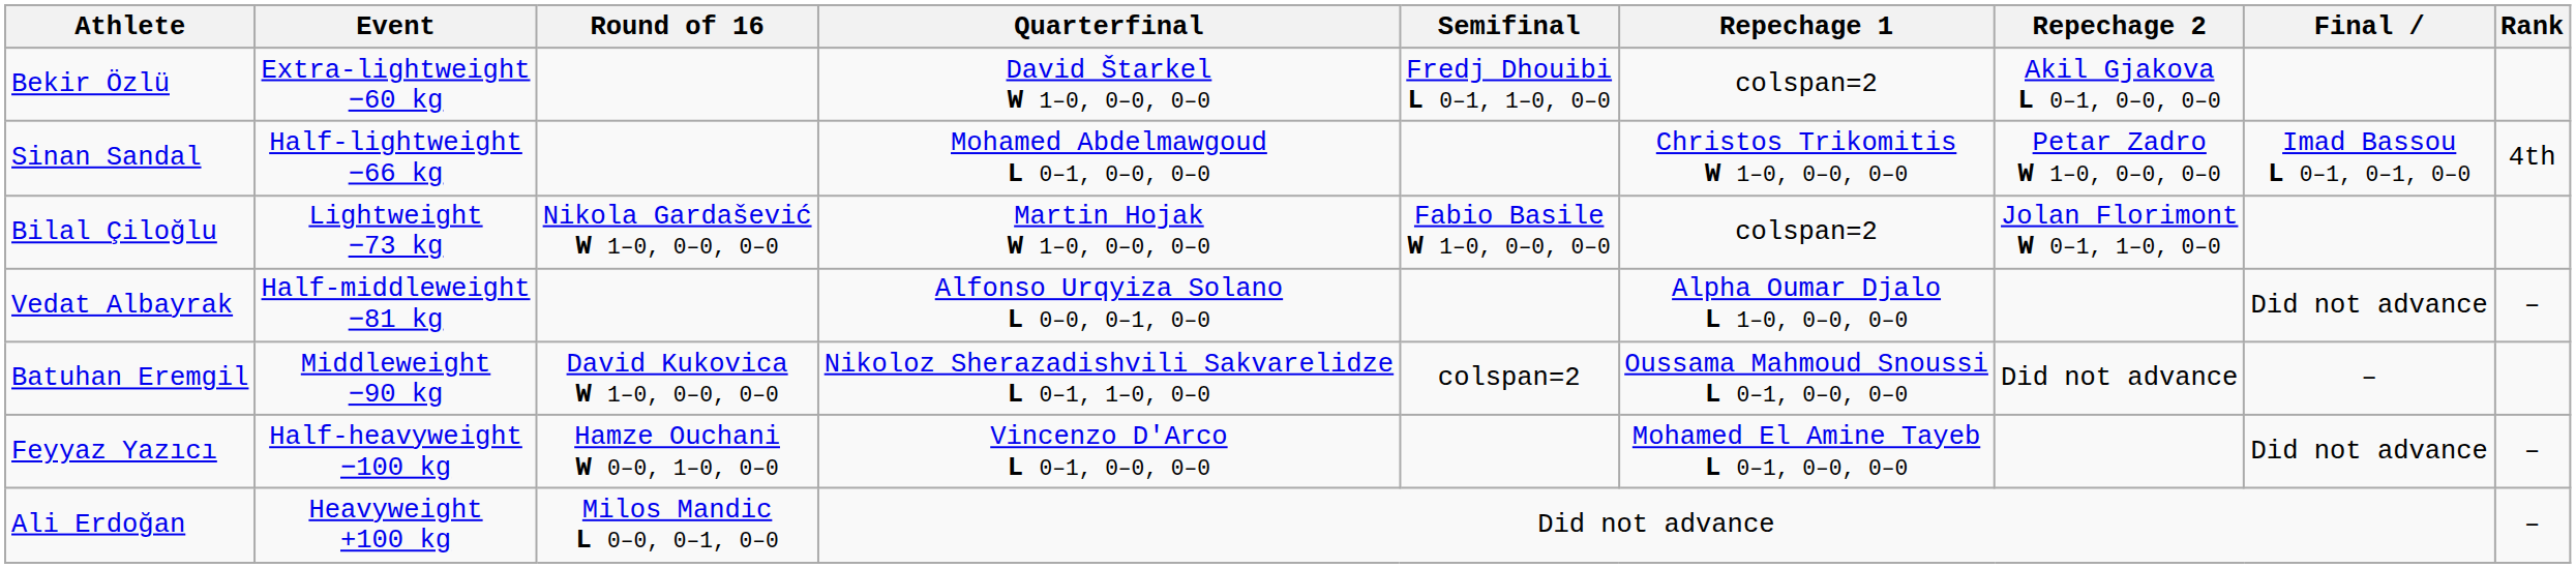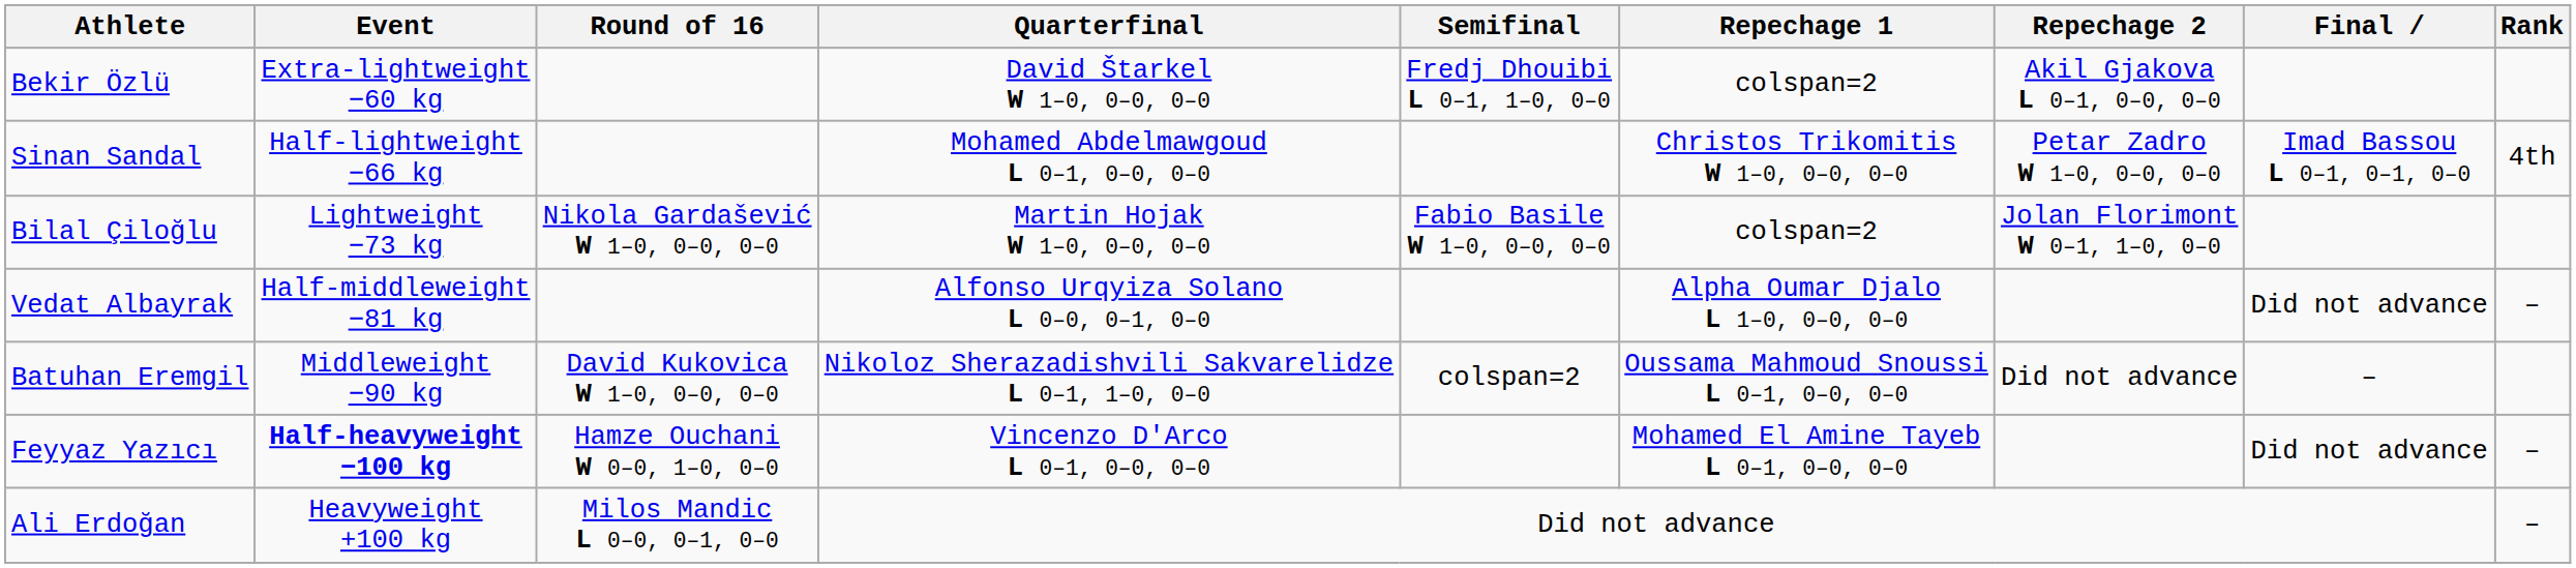Feyyaz Yazıcı | Event: normal -> bold
